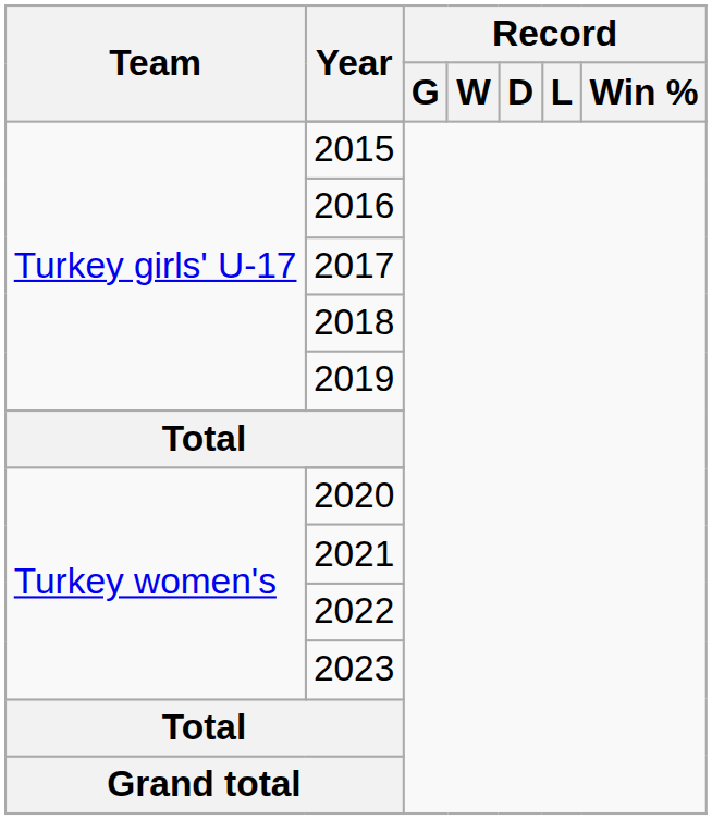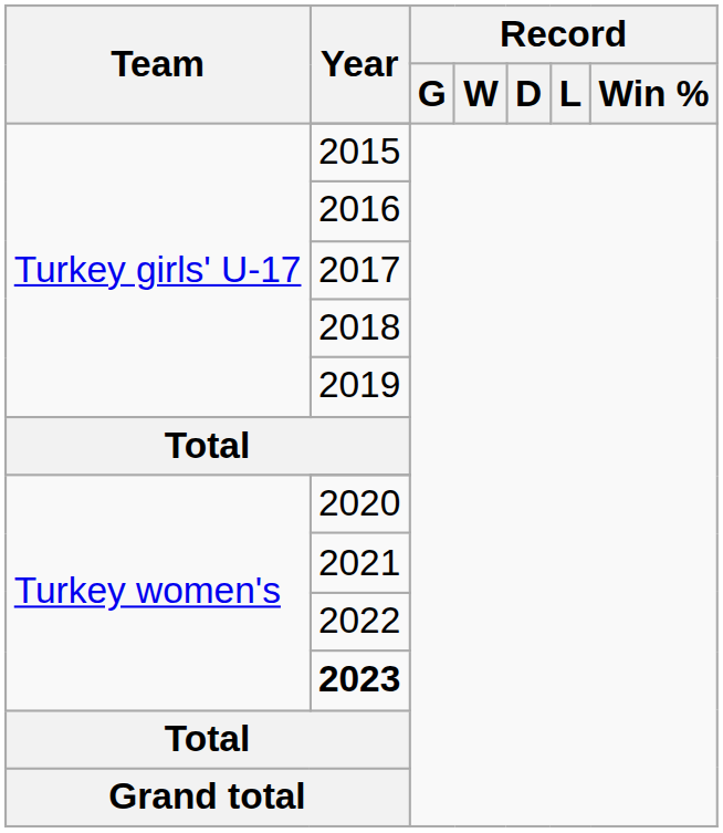2023 | Year: normal -> bold
